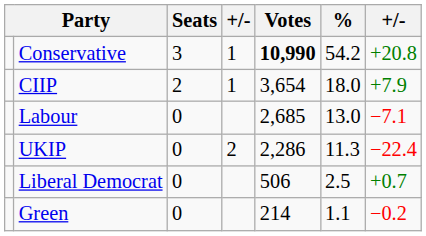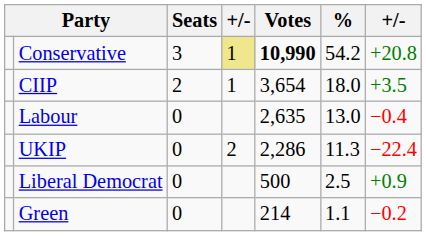Conservative | column 4: no background -> khaki background
CIIP | column 7: +7.9 -> +3.5
Labour | Votes: 2,685 -> 2,635
Labour | column 7: −7.1 -> −0.4
Liberal Democrat | Votes: 506 -> 500
Liberal Democrat | column 7: +0.7 -> +0.9
